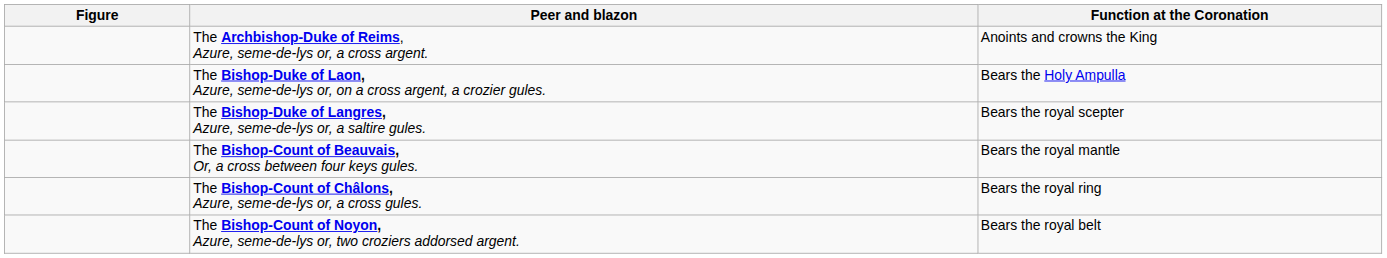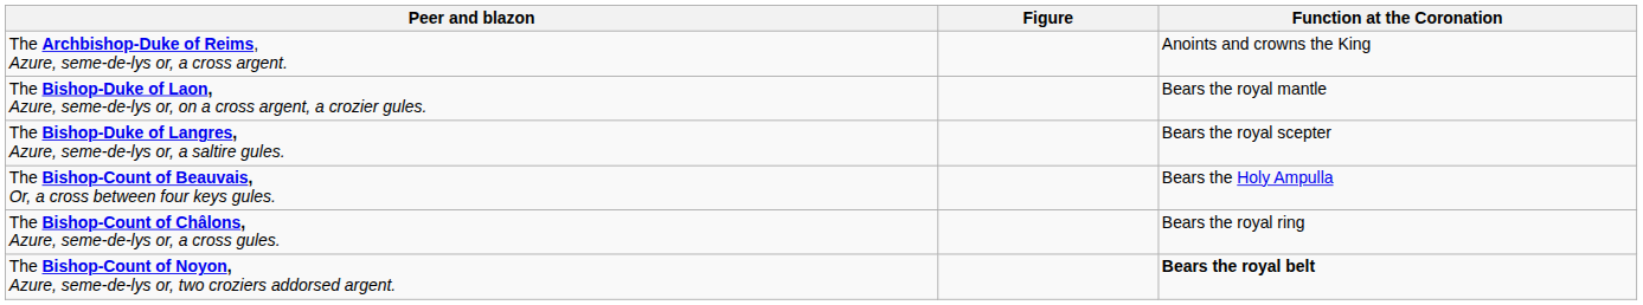columns swapped: Figure <-> Peer and blazon
row 3 | Function at the Coronation: Bears the Holy Ampulla -> Bears the royal mantle
row 5 | Function at the Coronation: Bears the royal mantle -> Bears the Holy Ampulla
row 7 | Function at the Coronation: normal -> bold
